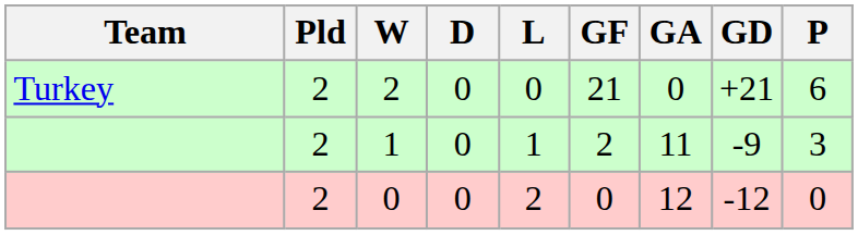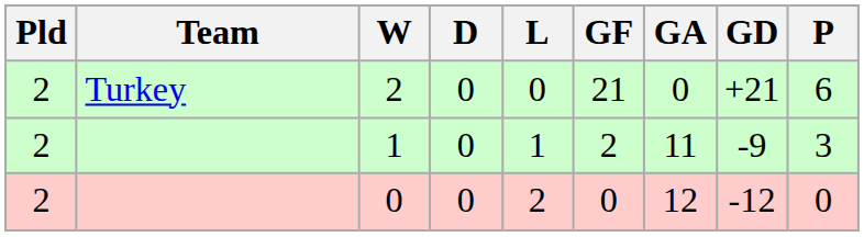columns swapped: Team <-> Pld
